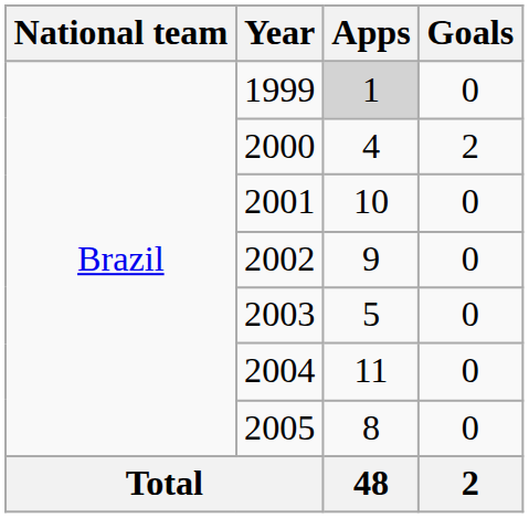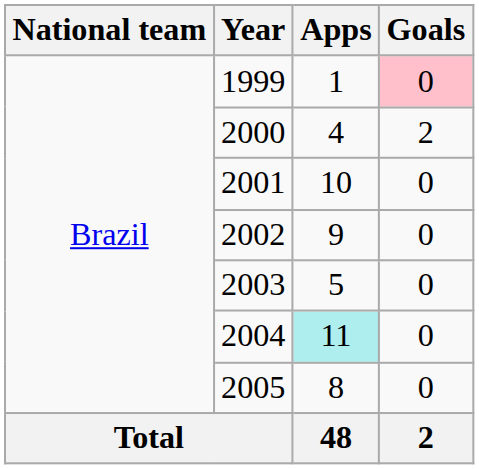1999 | Apps: lightgrey background -> no background
1999 | Goals: no background -> pink background
2004 | Apps: no background -> paleturquoise background
